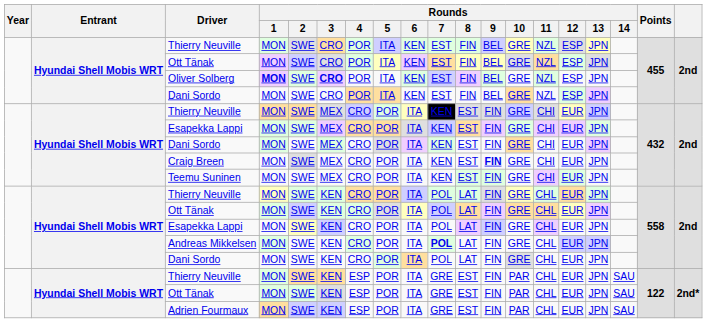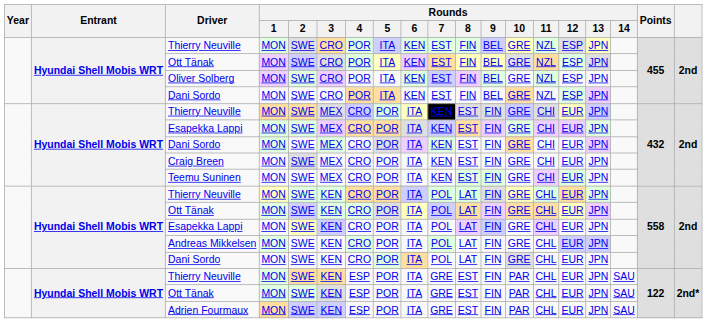Oliver Solberg | Rounds / 1: bold -> normal
Oliver Solberg | Rounds / 3: bold -> normal
Craig Breen | Rounds / 9: bold -> normal
Andreas Mikkelsen | Rounds / 7: bold -> normal
